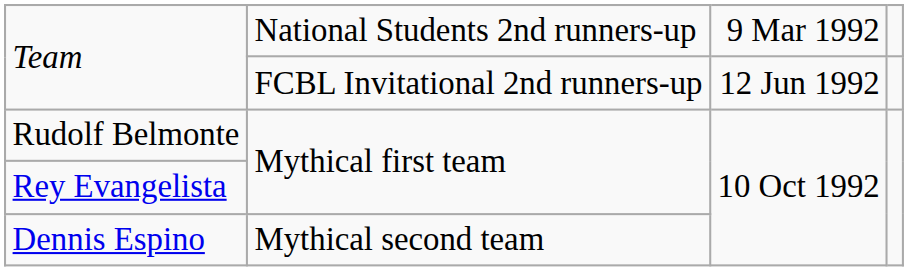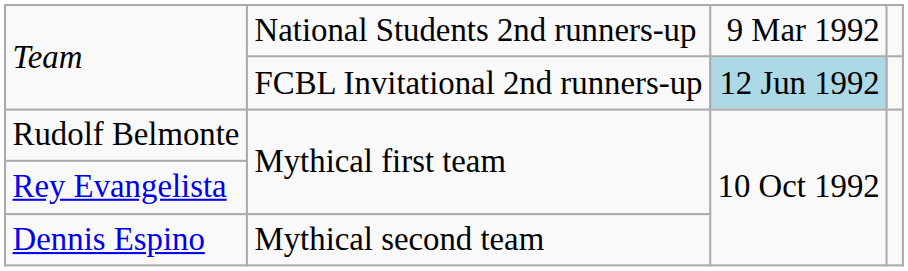Team / FCBL Invitational 2nd runners-up | column 3: no background -> lightblue background
